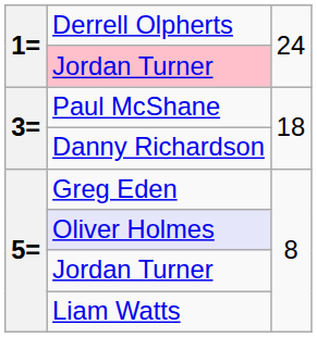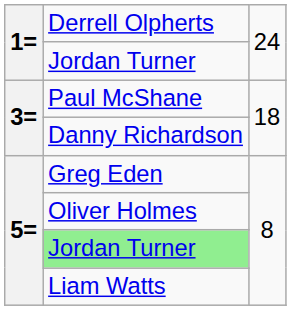1= / Jordan Turner | column 2: pink background -> no background
Oliver Holmes | column 2: lavender background -> no background
5= / Jordan Turner | column 2: no background -> lightgreen background
